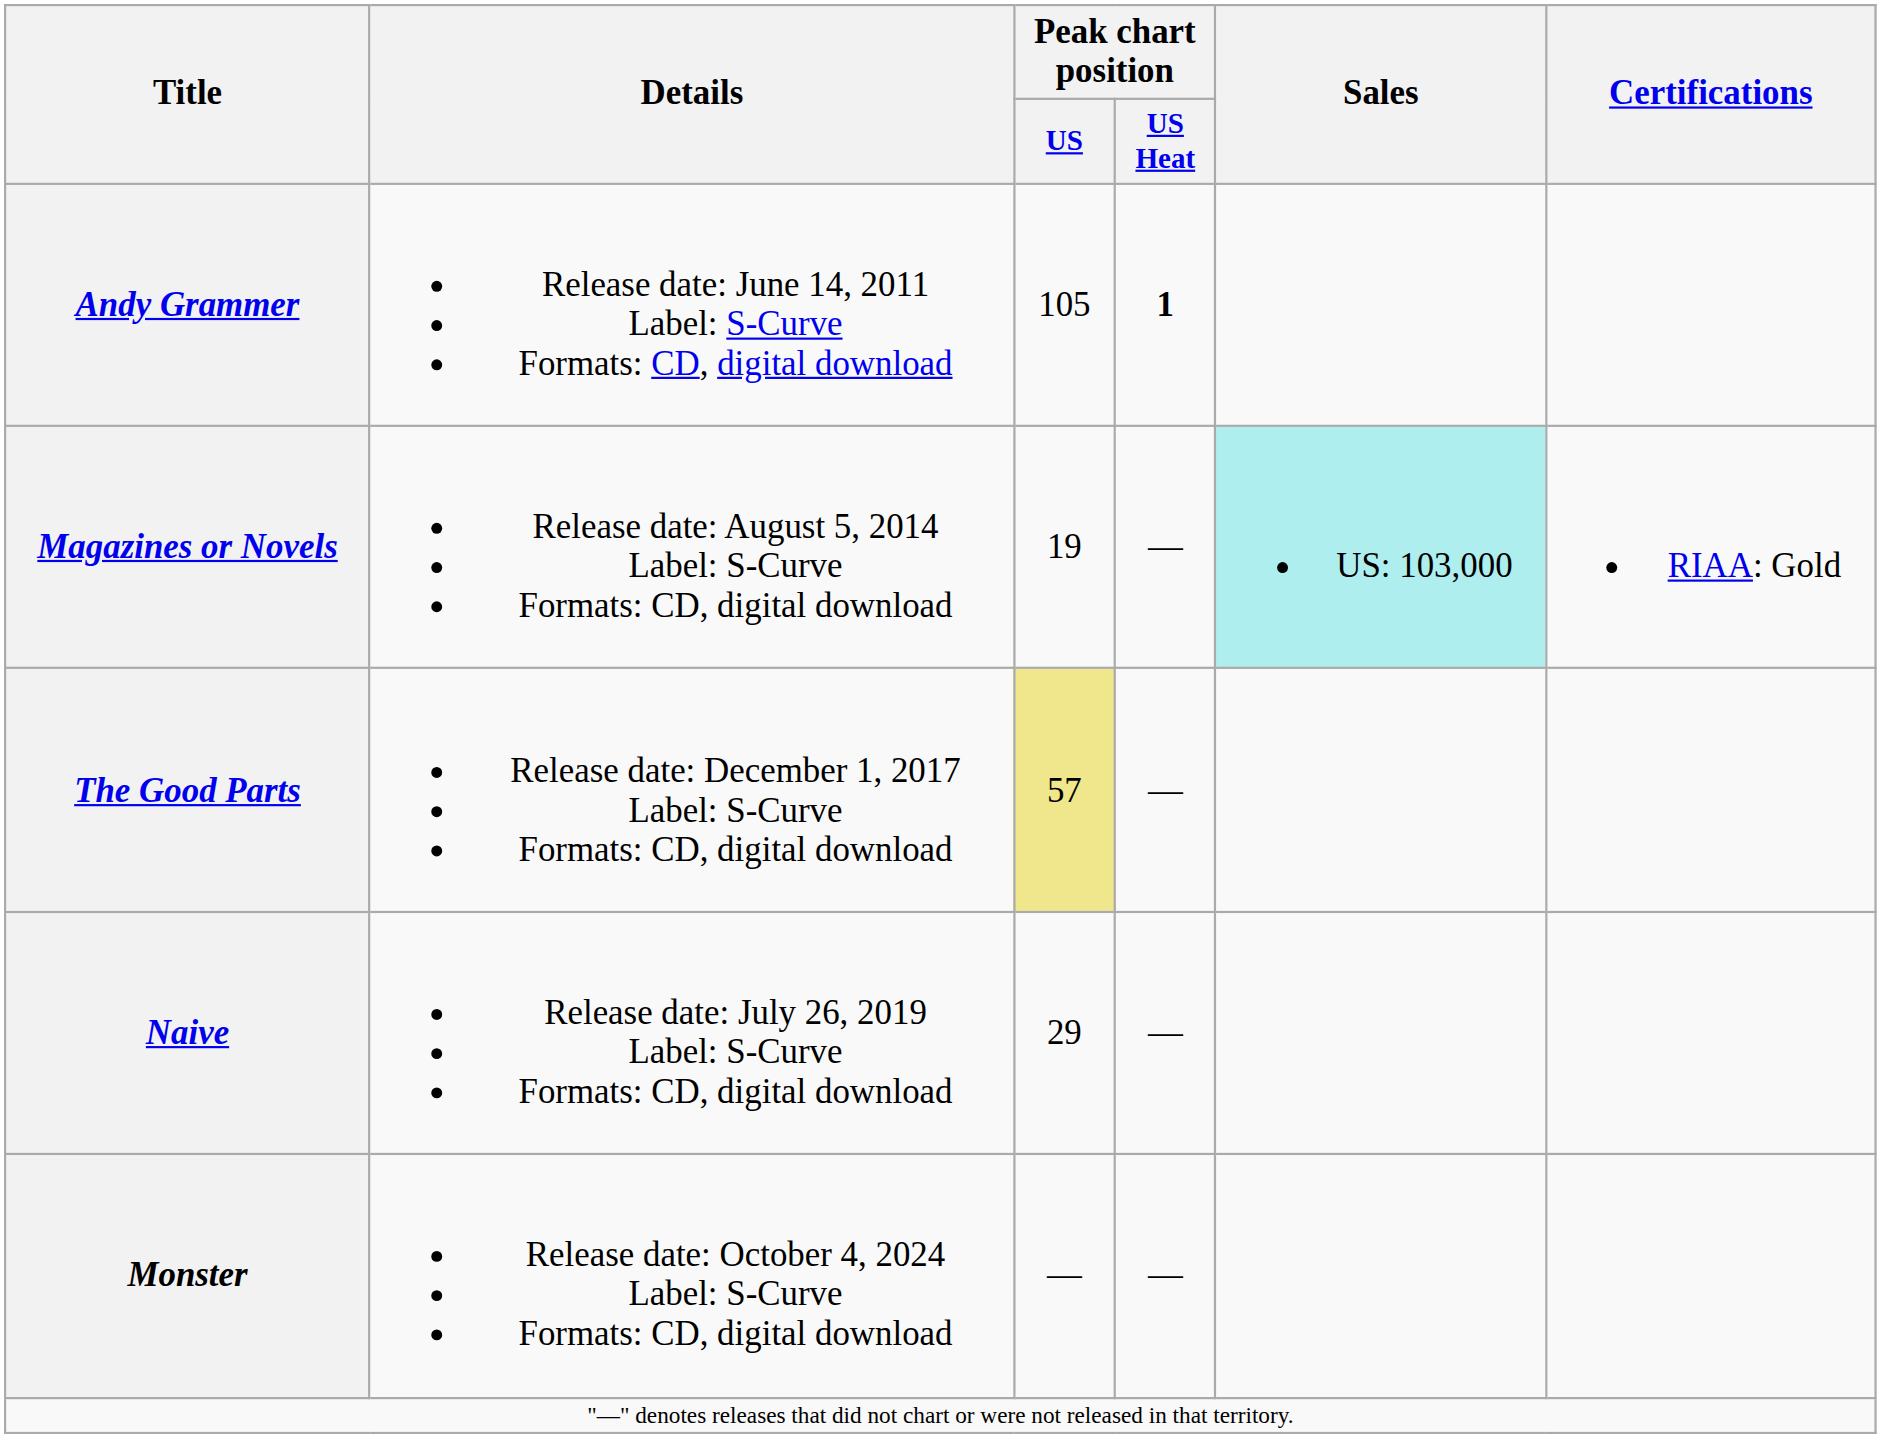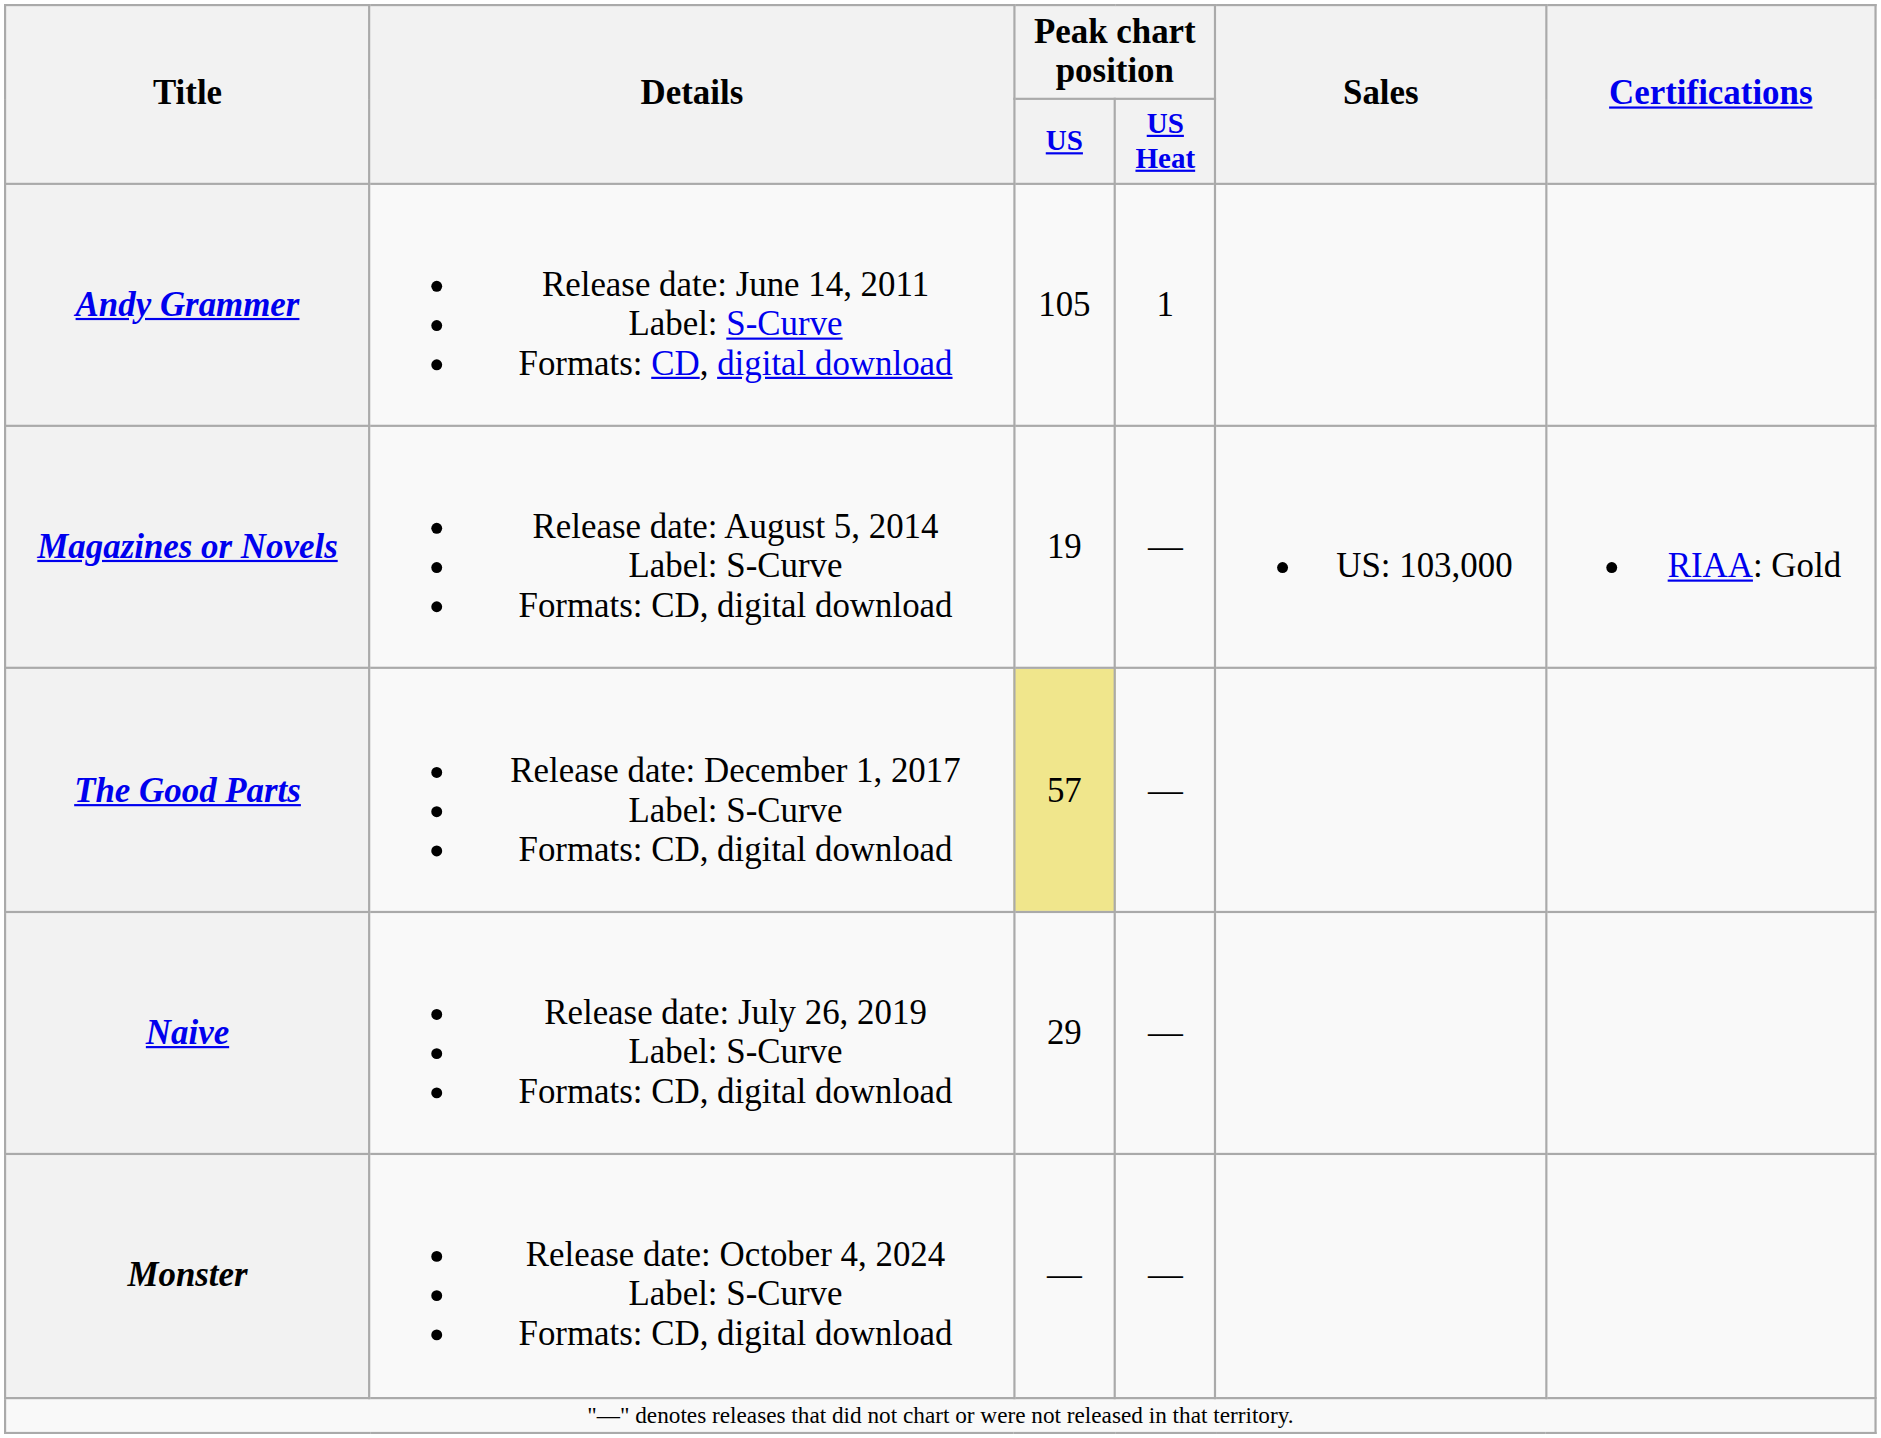Andy Grammer | Peak chart position / US Heat: bold -> normal
Magazines or Novels | Sales: paleturquoise background -> no background
